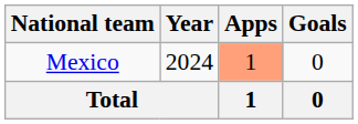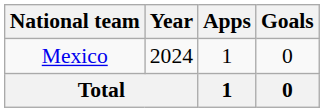Mexico | Apps: lightsalmon background -> no background
